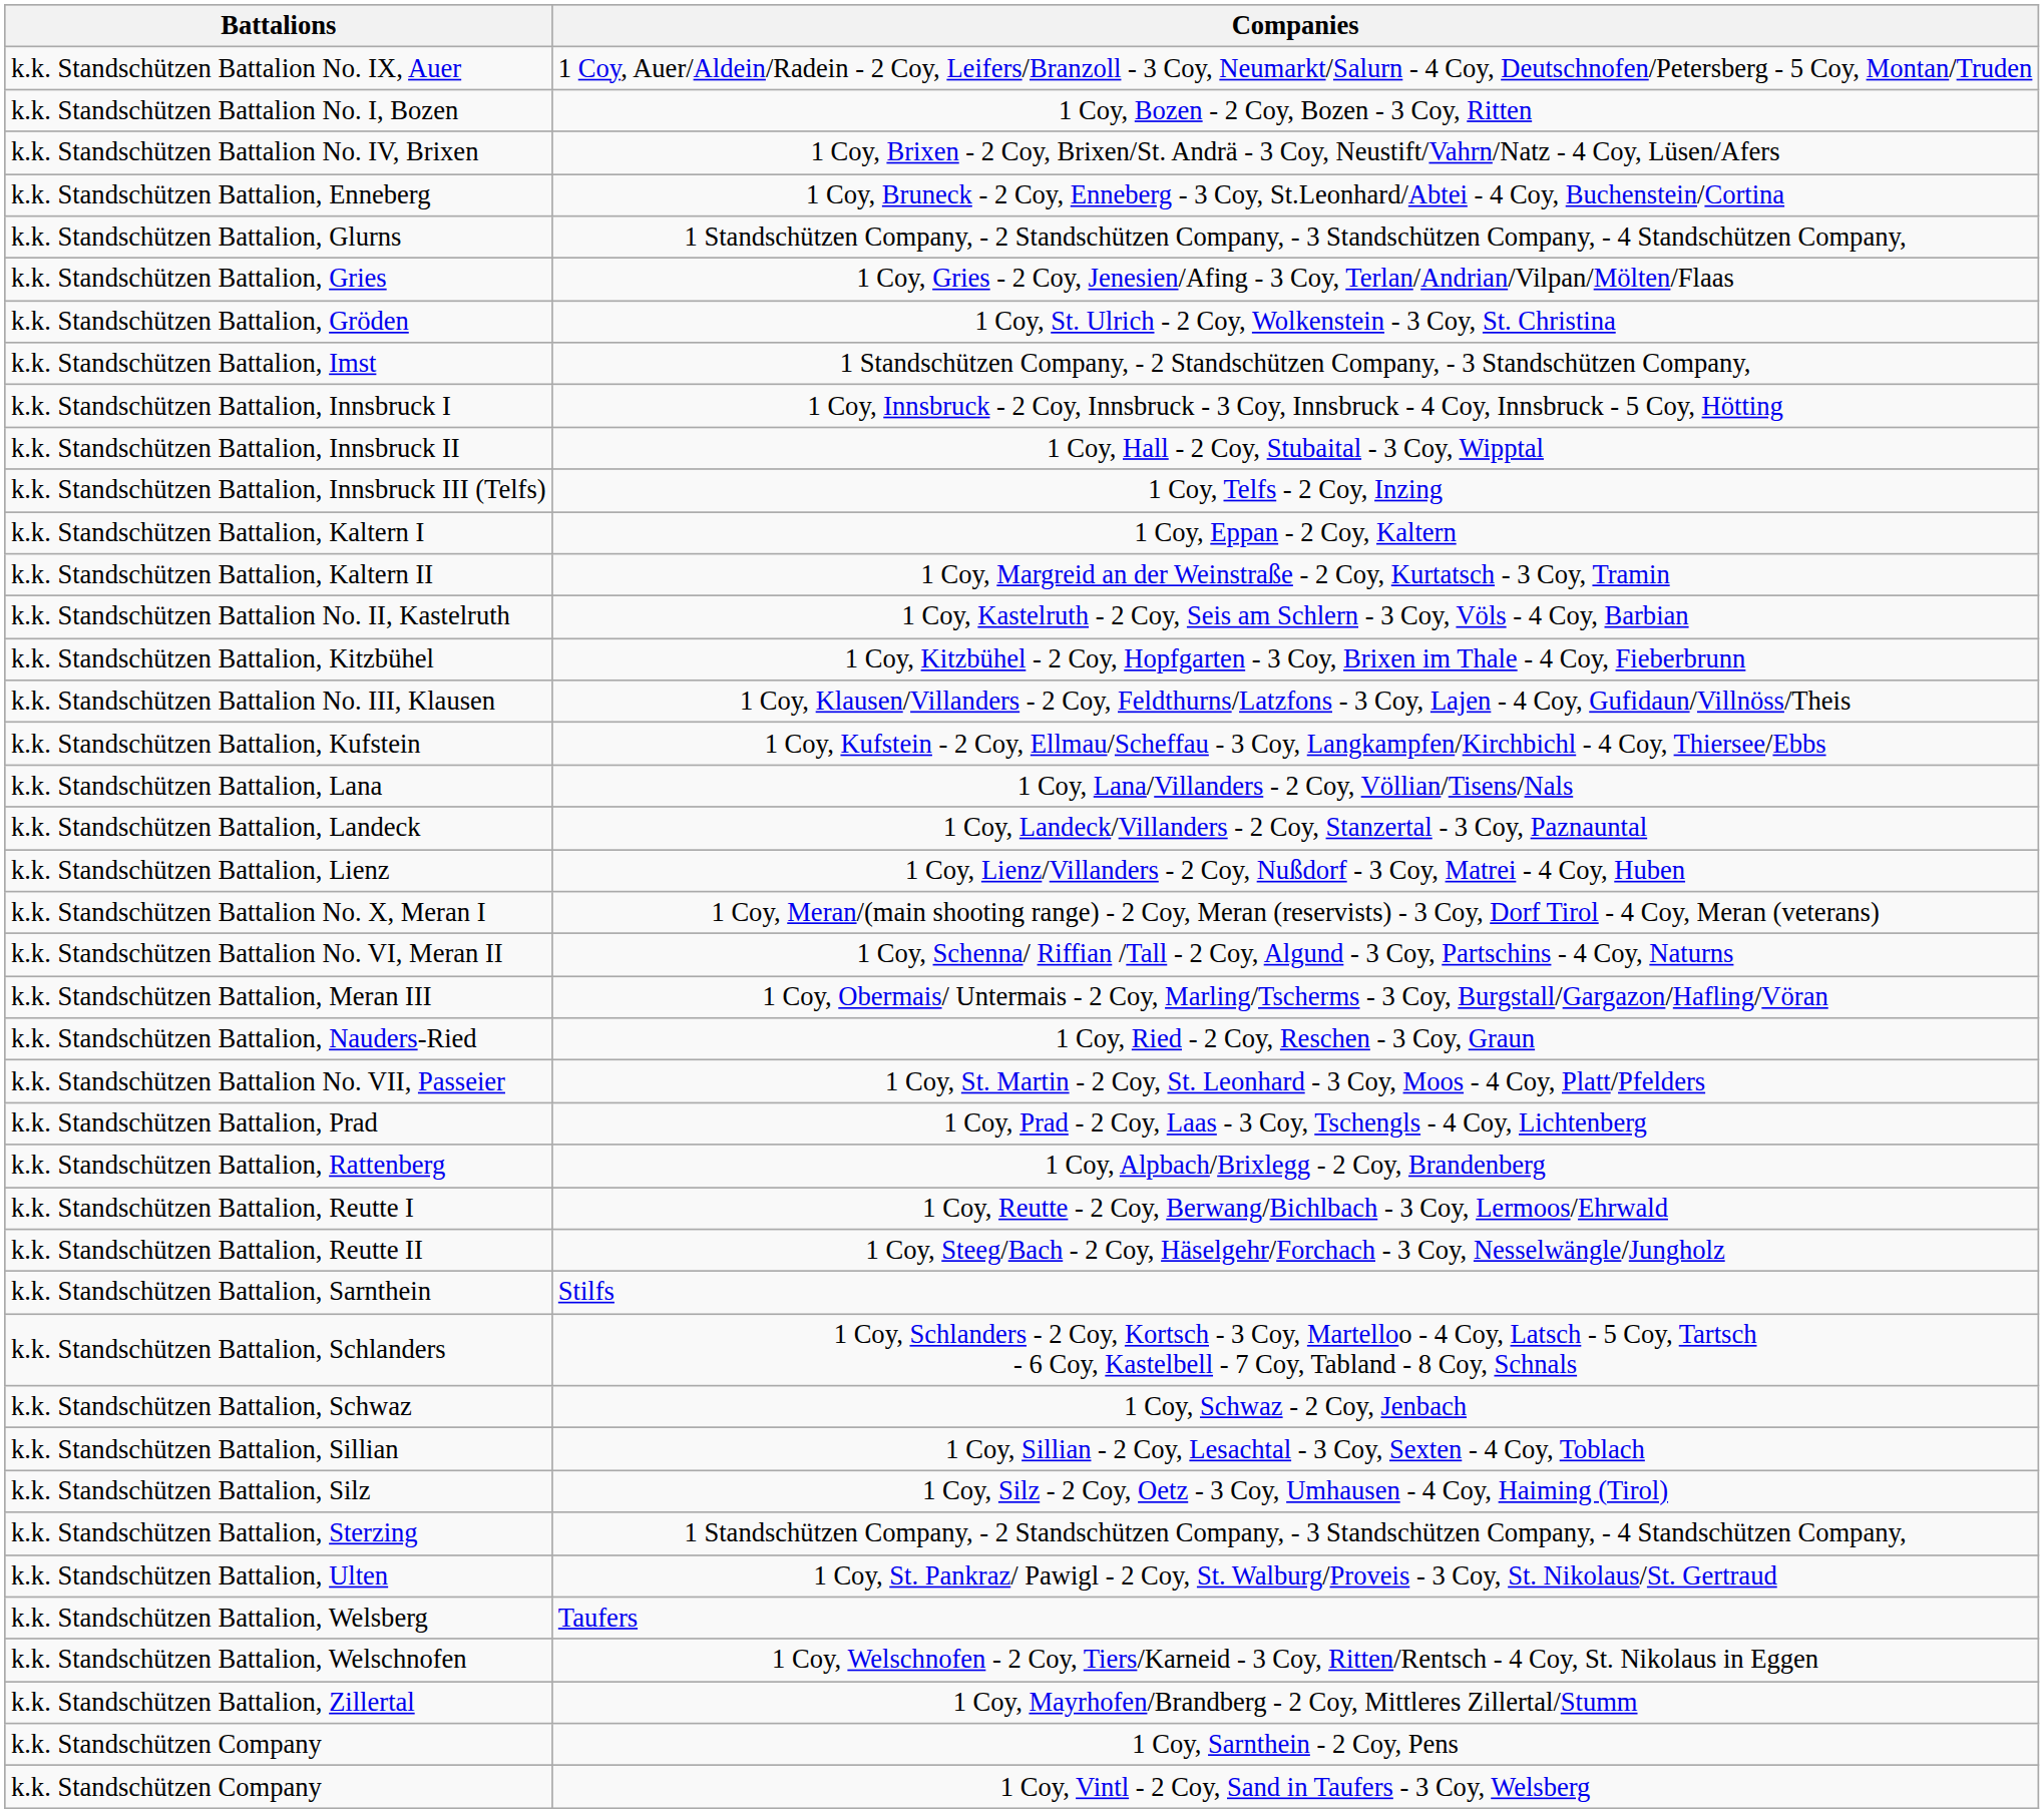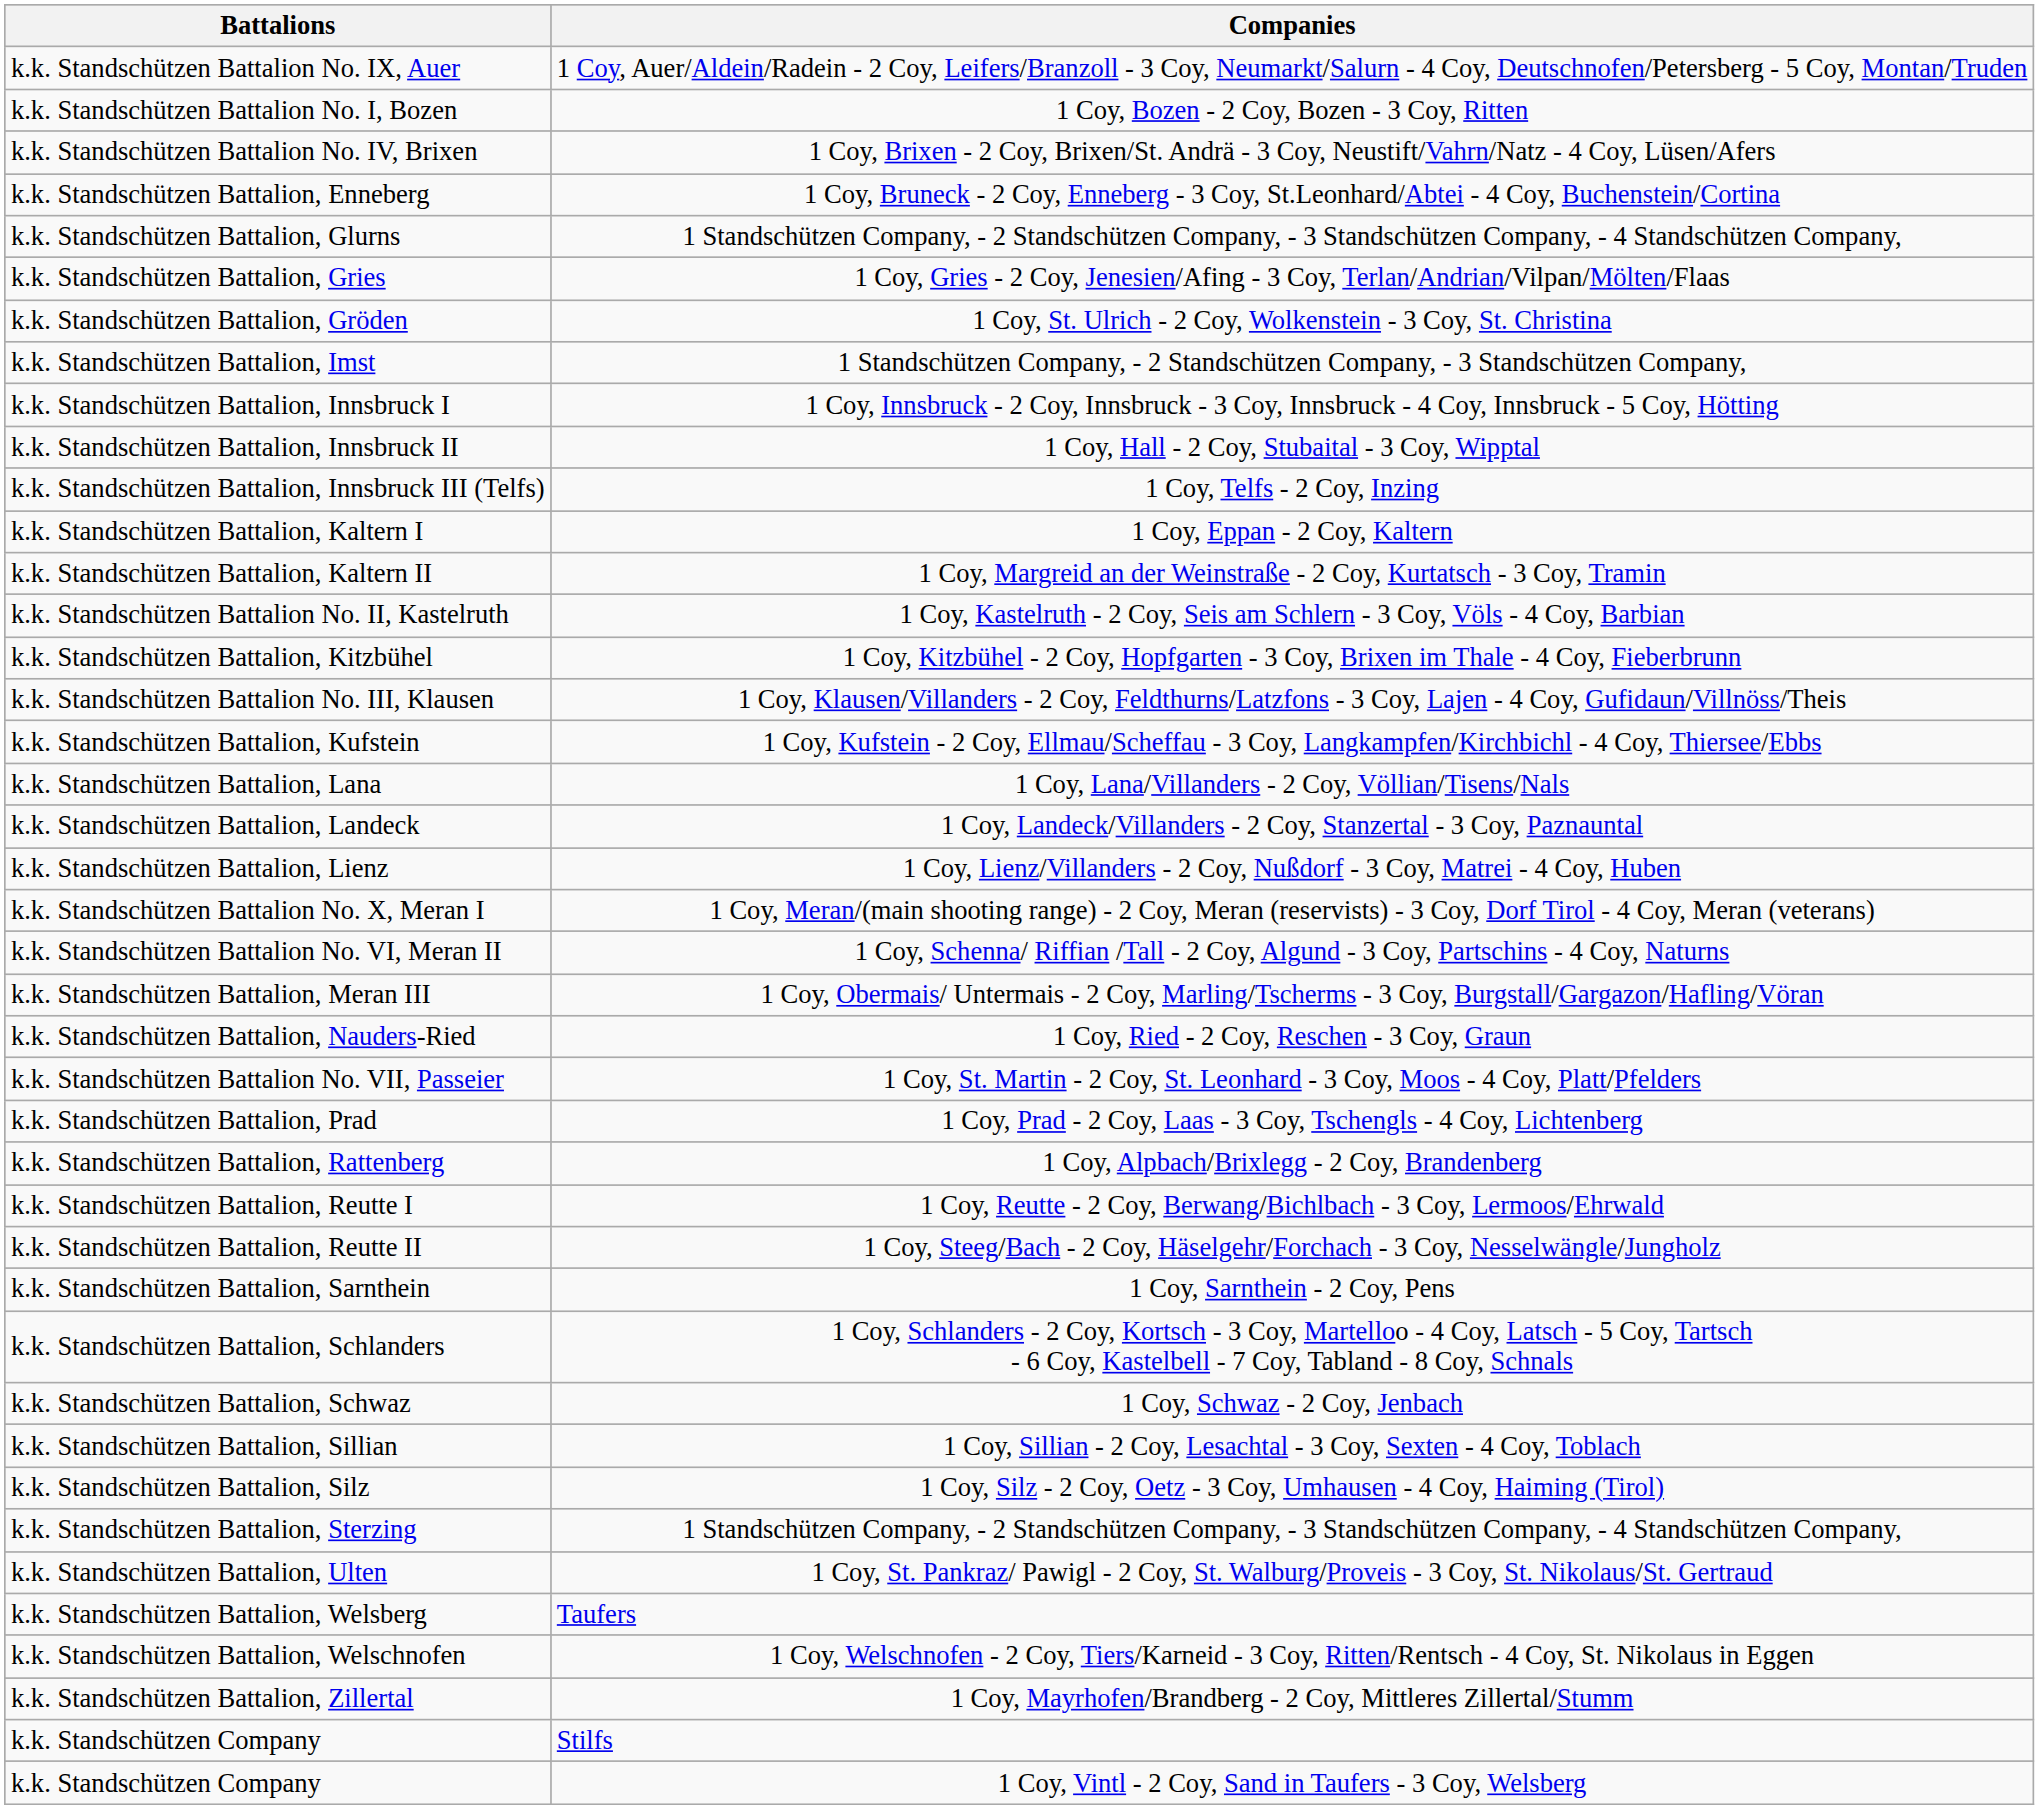row 31 | Companies: Stilfs -> 1 Coy, Sarnthein - 2 Coy, Pens
row 41 | Companies: 1 Coy, Sarnthein - 2 Coy, Pens -> Stilfs
